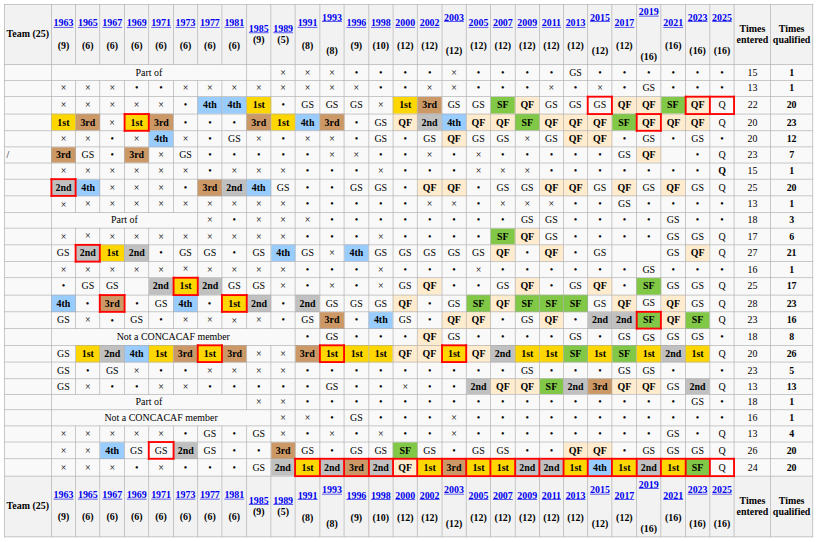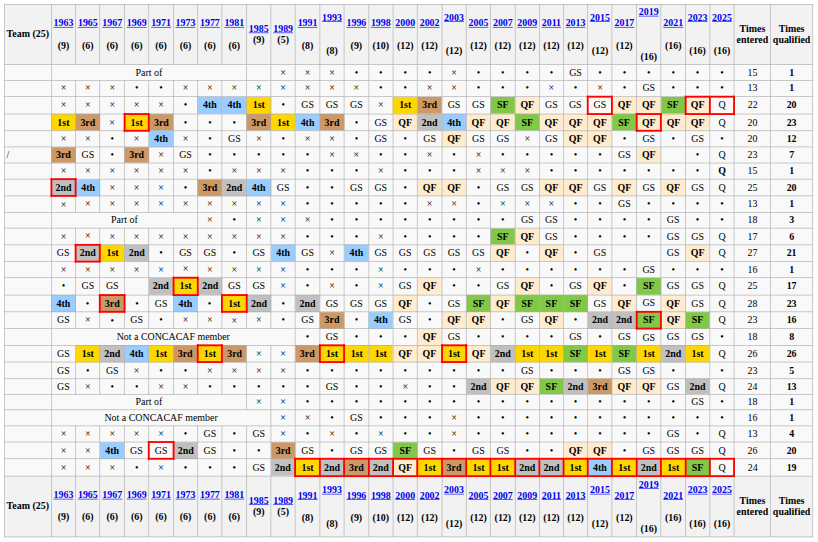row 19 | Times entered: 20 -> 26
row 21 | Times entered: 13 -> 24
row 26 | Times qualified: 20 -> 19
